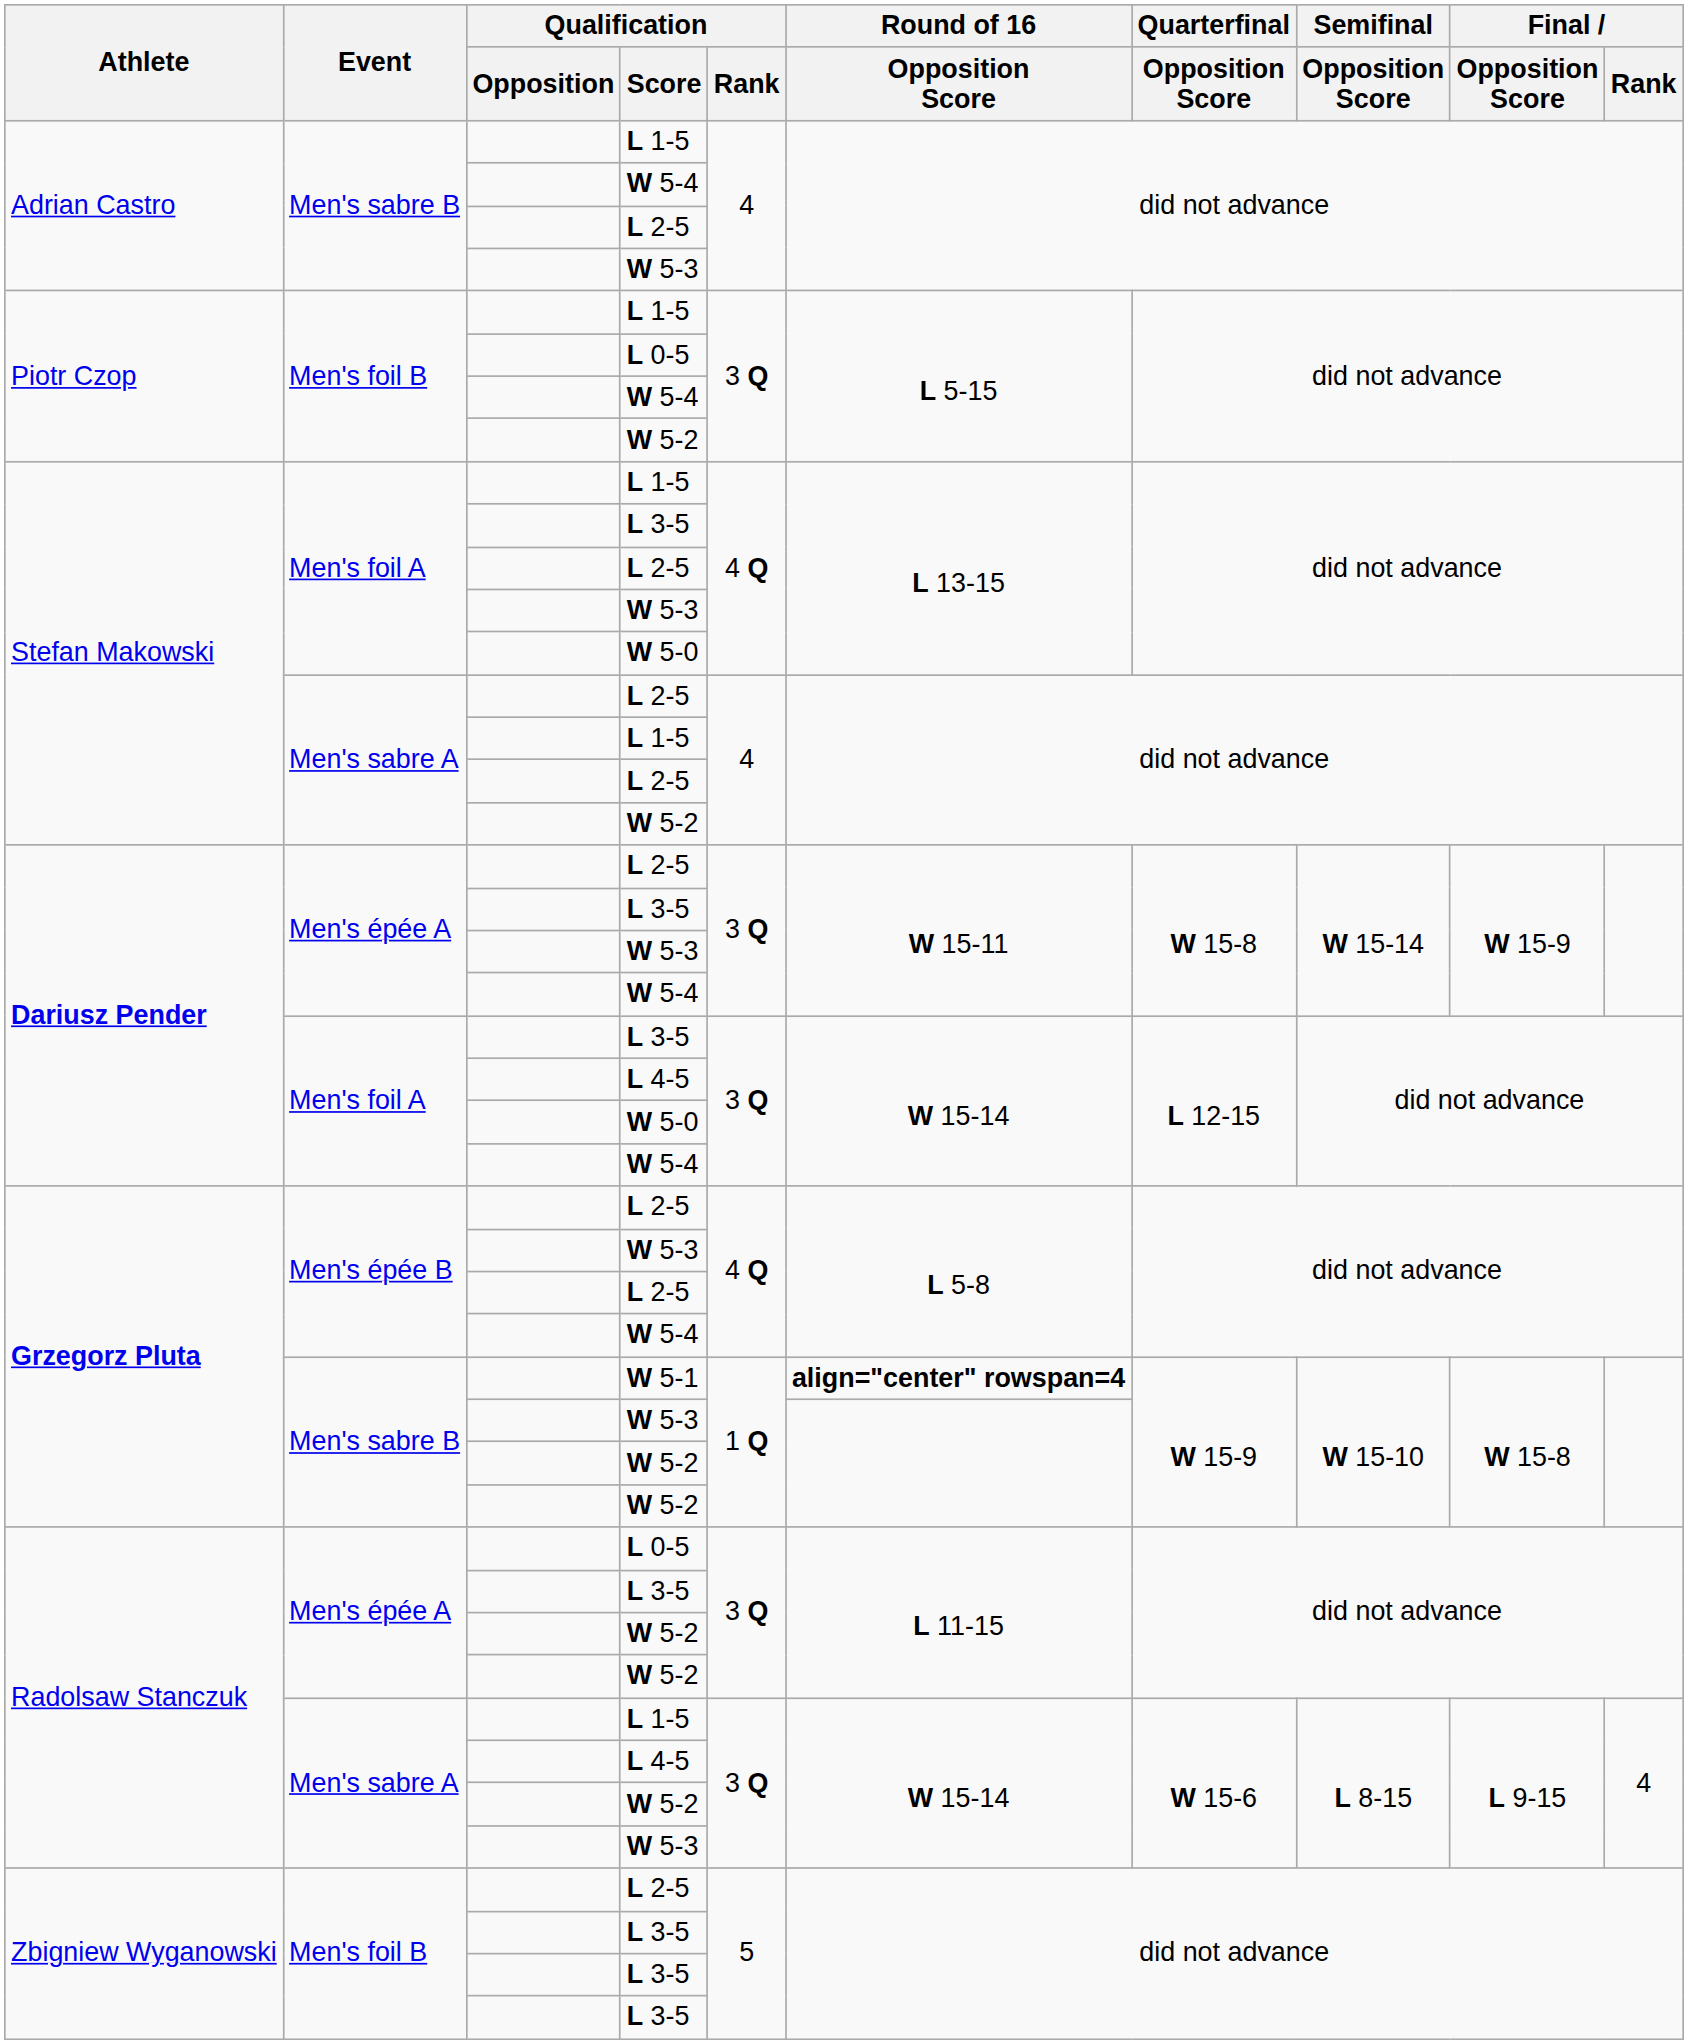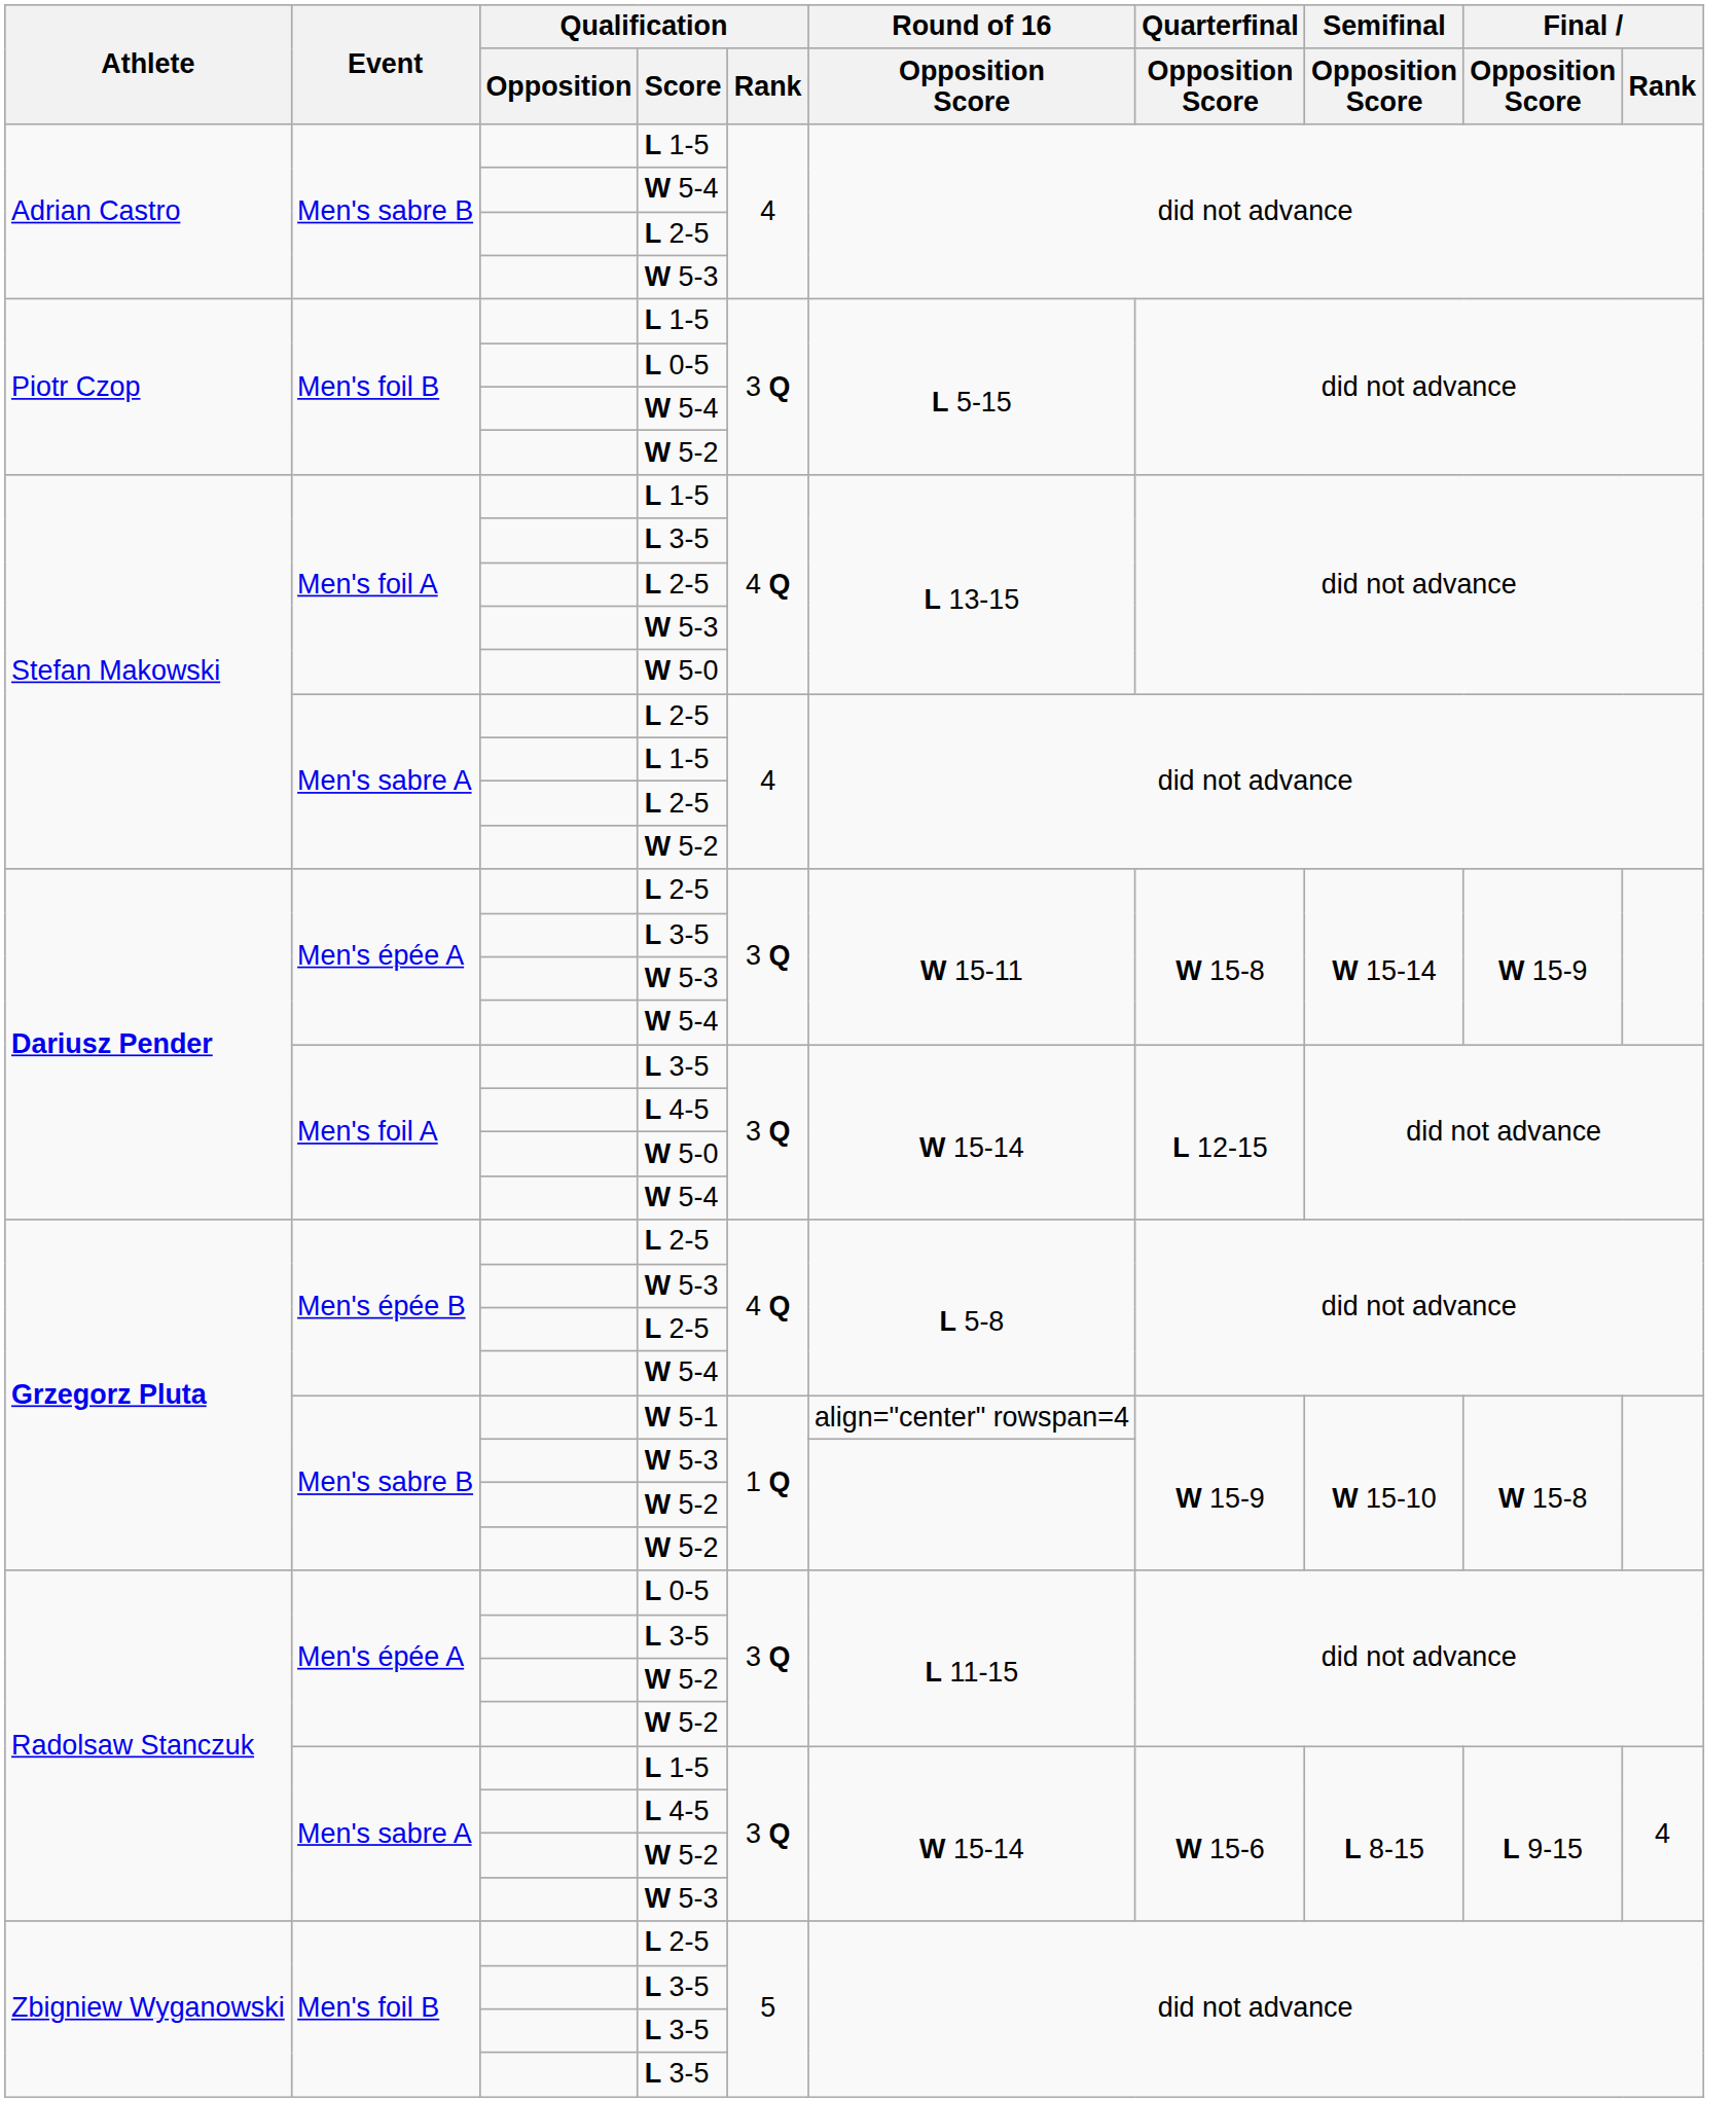W 5-1 | Round of 16 / Opposition Score: bold -> normal
